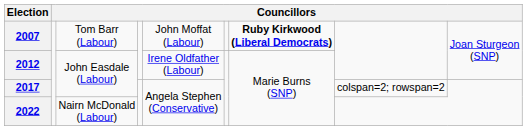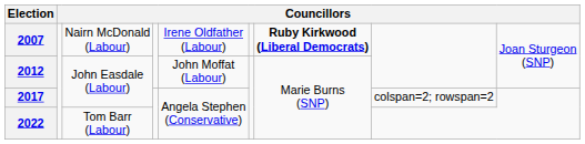2007 | column 3: Tom Barr (Labour) -> Nairn McDonald (Labour)
2007 | column 5: John Moffat (Labour) -> Irene Oldfather (Labour)
2012 | column 5: Irene Oldfather (Labour) -> John Moffat (Labour)
2022 | column 3: Nairn McDonald (Labour) -> Tom Barr (Labour)
